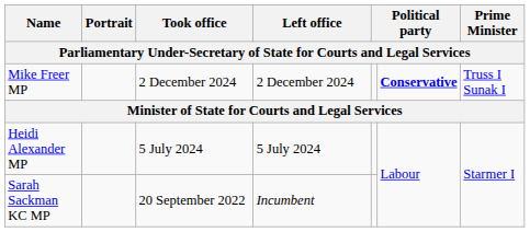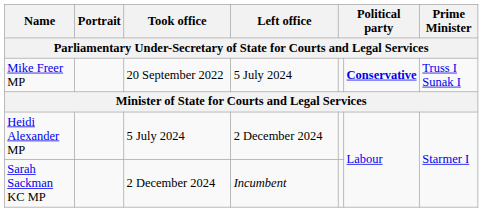Mike Freer MP | Took office: 2 December 2024 -> 20 September 2022
Mike Freer MP | Left office: 2 December 2024 -> 5 July 2024
Heidi Alexander MP | Left office: 5 July 2024 -> 2 December 2024
Sarah Sackman KC MP | Took office: 20 September 2022 -> 2 December 2024
